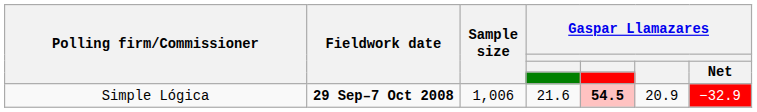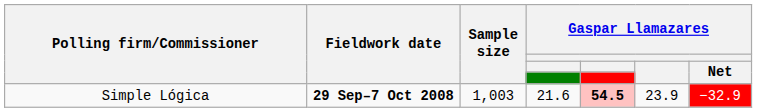Simple Lógica | Sample size: 1,006 -> 1,003
Simple Lógica | column 6: 20.9 -> 23.9
